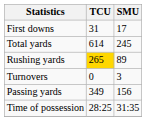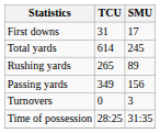Rushing yards | TCU: gold background -> no background
rows swapped: Passing yards <-> Turnovers
